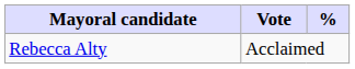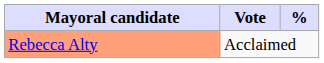Rebecca Alty | Mayoral candidate: no background -> lightsalmon background
